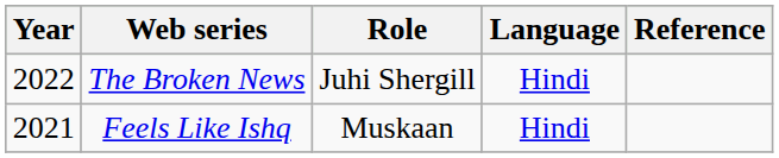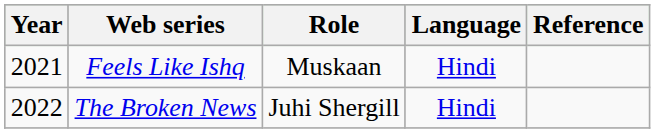rows swapped: Feels Like Ishq <-> The Broken News
